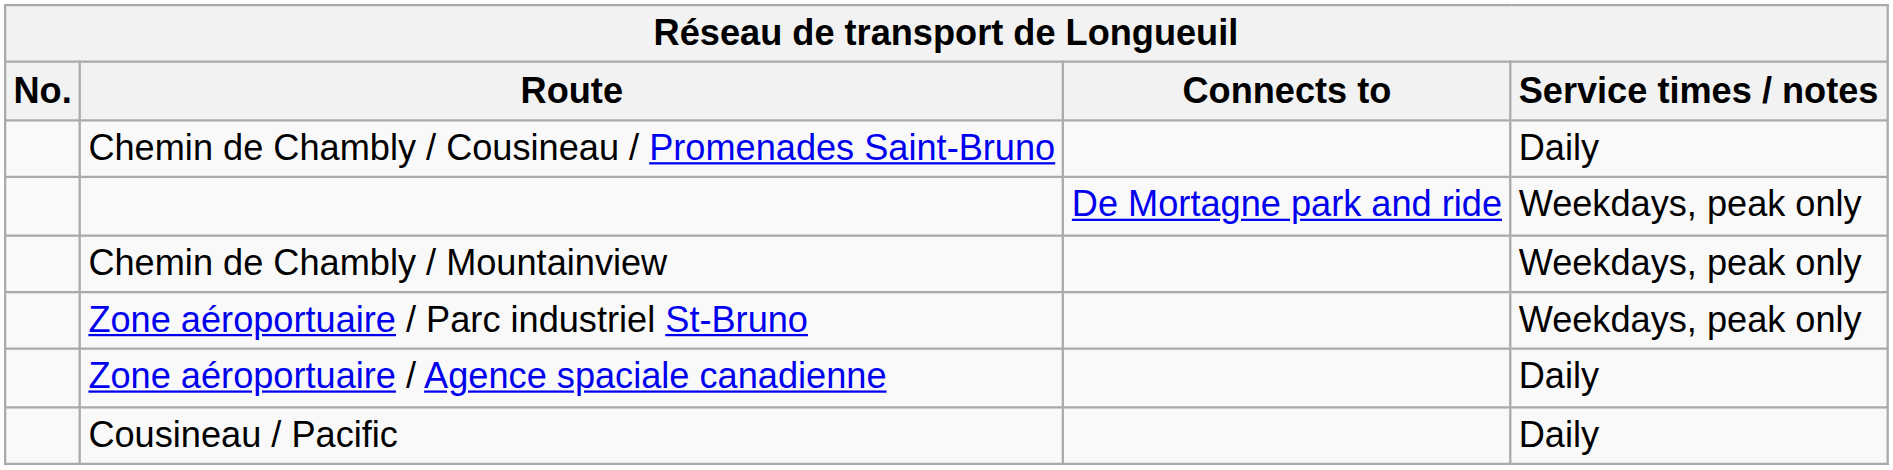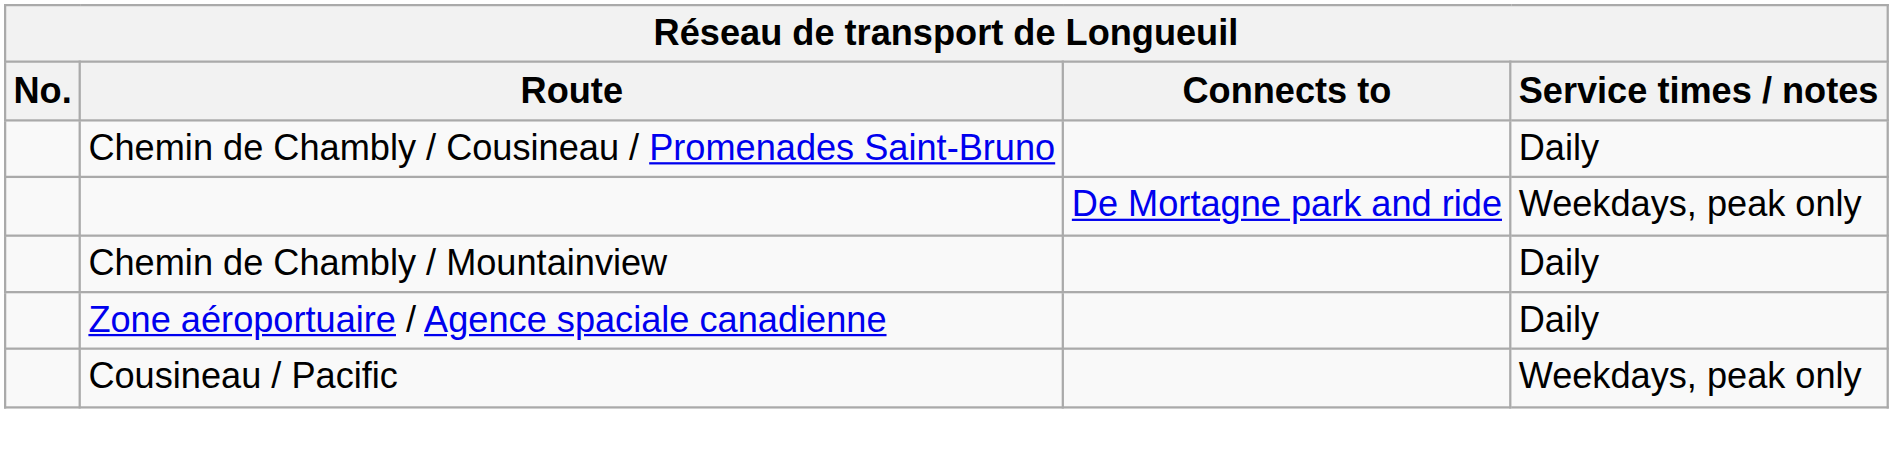Chemin de Chambly / Mountainview | Service times / notes: Weekdays, peak only -> Daily
- row: Zone aéroportuaire / Parc industriel St-Bruno | Weekdays, peak only
Cousineau / Pacific | Service times / notes: Daily -> Weekdays, peak only
